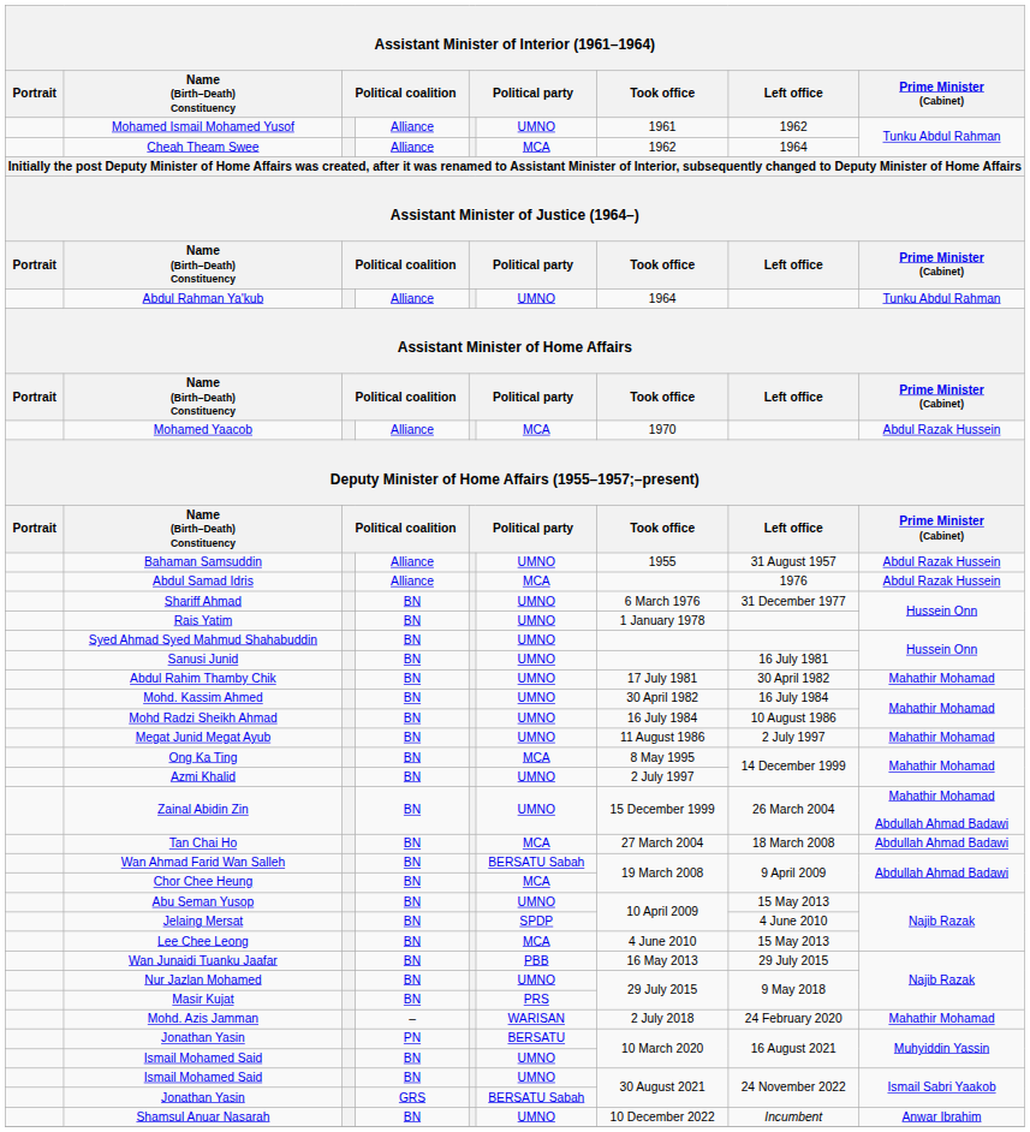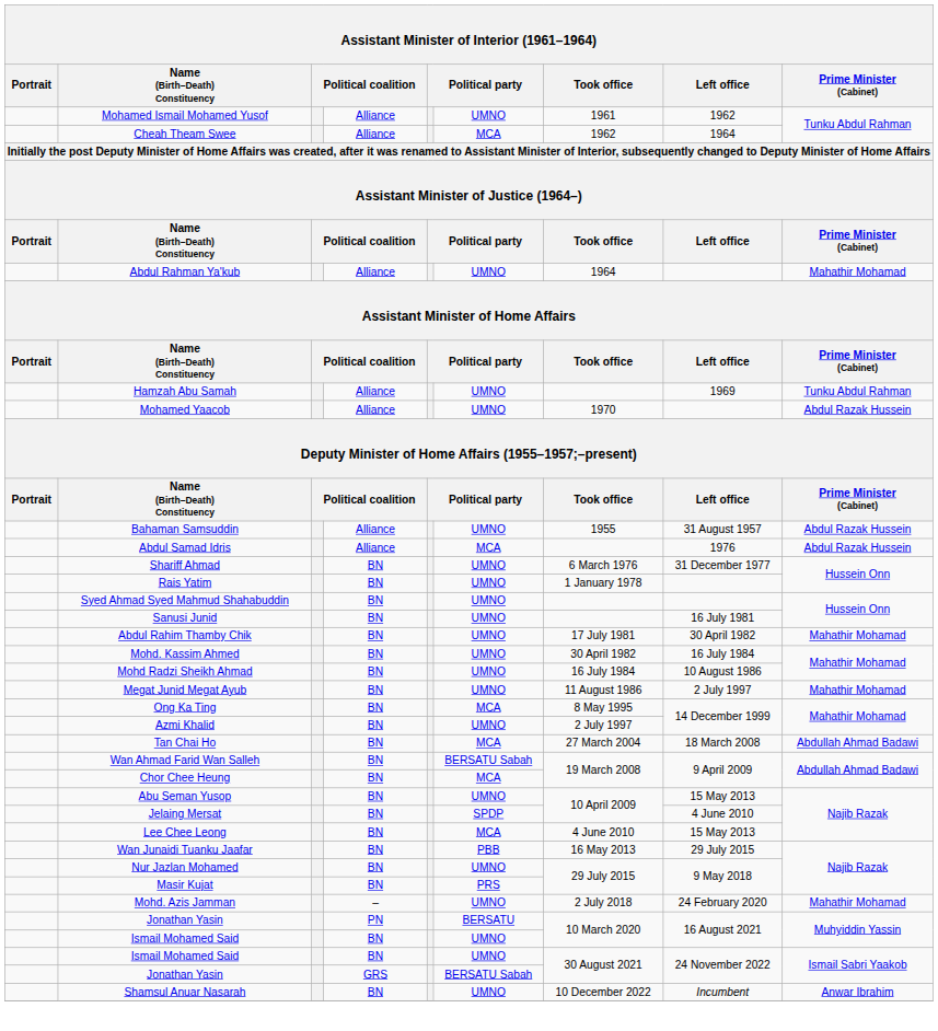Abdul Rahman Ya'kub | Prime Minister (Cabinet): Tunku Abdul Rahman -> Mahathir Mohamad
+ row: Hamzah Abu Samah | Alliance | UMNO | 1969 | Tunku Abdul Rahman
Mohamed Yaacob | column 6: MCA -> UMNO
- row: Zainal Abidin Zin | BN | UMNO | 15 December 1999 | 26 March 2004 | Mahathir Mohamad Abdullah Ahmad Badawi
Mohd. Azis Jamman | column 6: WARISAN -> UMNO
